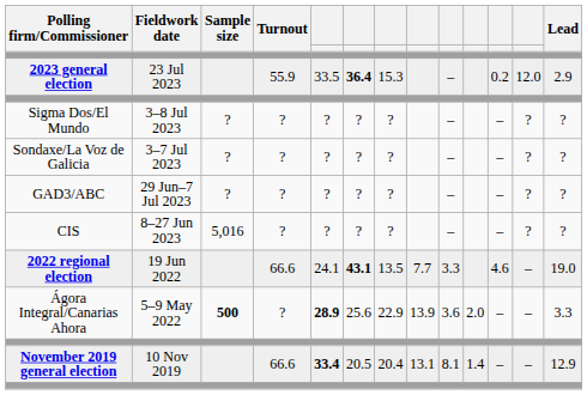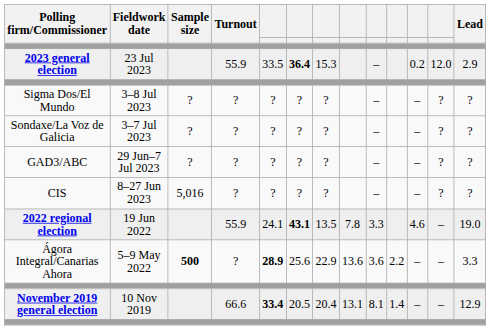2022 regional election | Turnout: 66.6 -> 55.9
2022 regional election | column 8: 7.7 -> 7.8
Ágora Integral/Canarias Ahora | column 8: 13.9 -> 13.6
Ágora Integral/Canarias Ahora | column 10: 2.0 -> 2.2
